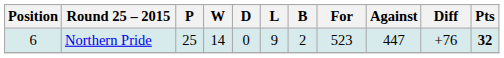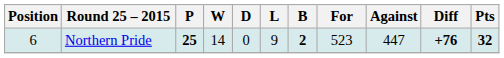Northern Pride | P: normal -> bold
Northern Pride | B: normal -> bold
Northern Pride | Diff: normal -> bold
